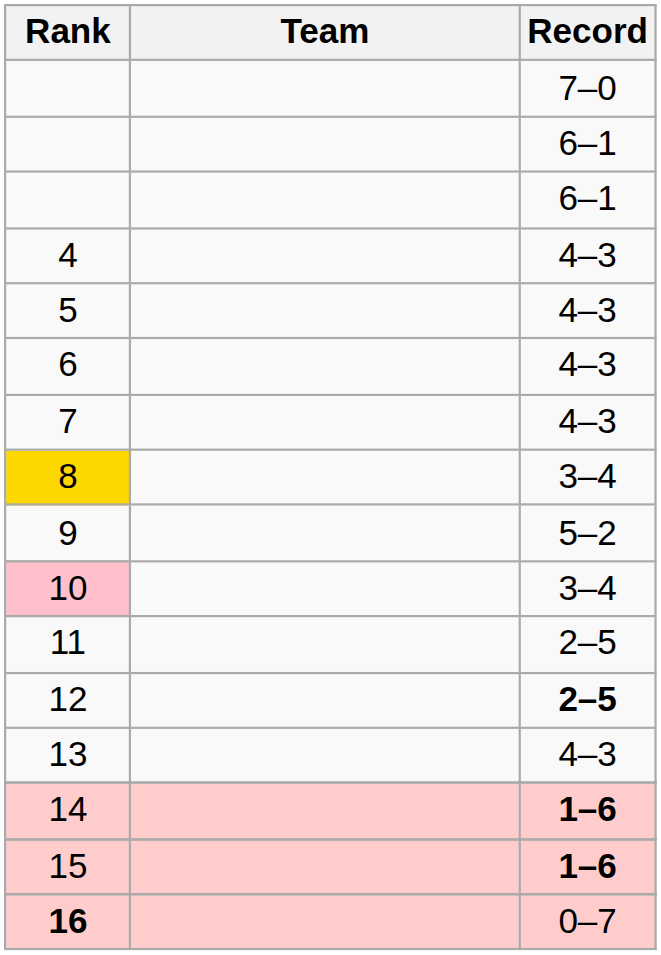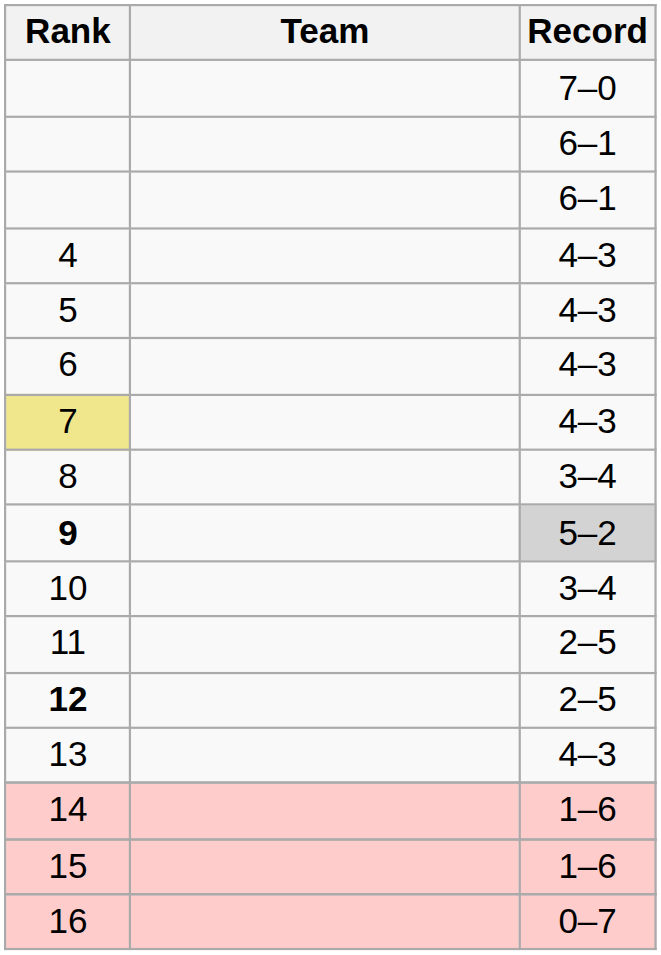7 | Rank: no background -> khaki background
8 | Rank: gold background -> no background
9 | Rank: normal -> bold
9 | Record: no background -> lightgrey background
10 | Rank: pink background -> no background
12 | Rank: normal -> bold
12 | Record: bold -> normal
14 | Record: bold -> normal
15 | Record: bold -> normal
16 | Rank: bold -> normal
